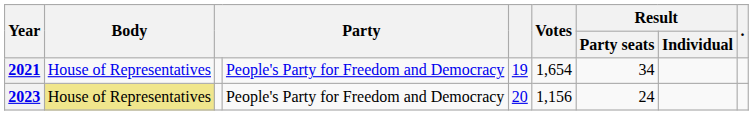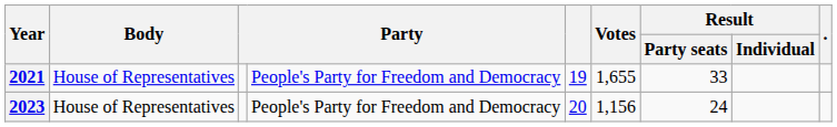2021 | Votes: 1,654 -> 1,655
2021 | Result / Party seats: 34 -> 33
2023 | Body: khaki background -> no background
